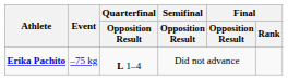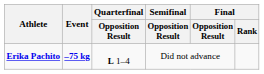Erika Pachito | Event: normal -> bold
